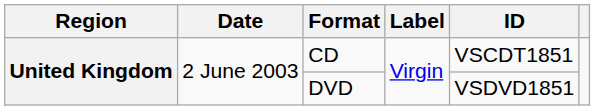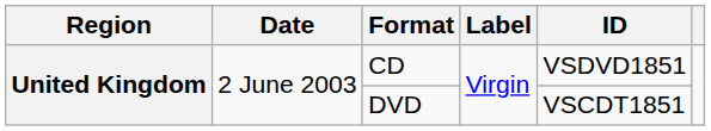CD | ID: VSCDT1851 -> VSDVD1851
DVD | ID: VSDVD1851 -> VSCDT1851
